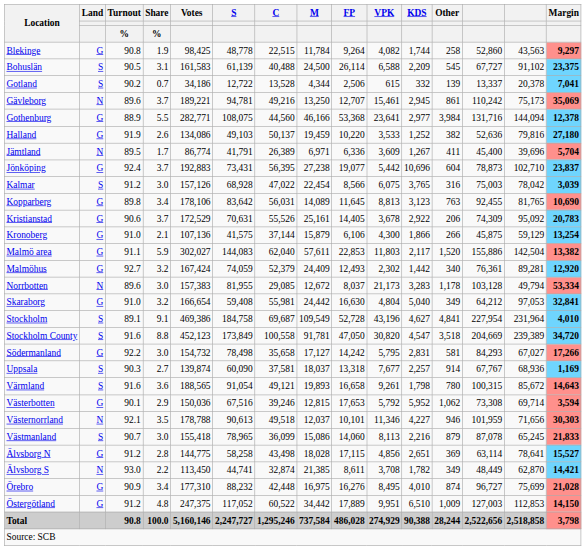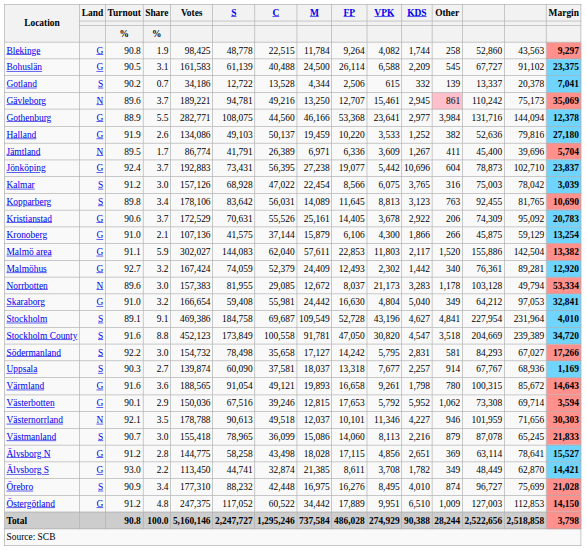Bohuslän | Land: S -> G
Gävleborg | Other: no background -> pink background
Kopparberg | Land: G -> S
Södermanland | Land: G -> S
Värmland | Land: S -> G
Älvsborg S | Land: N -> G
Örebro | Land: G -> S
